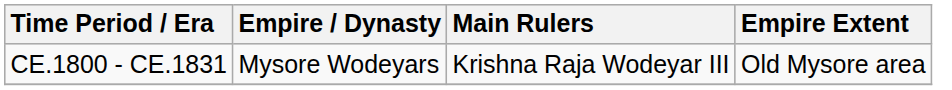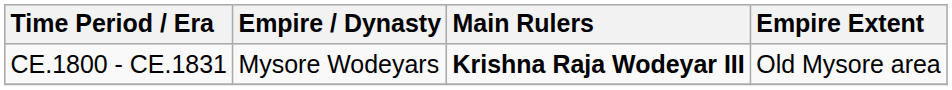CE.1800 - CE.1831 | Main Rulers: normal -> bold
